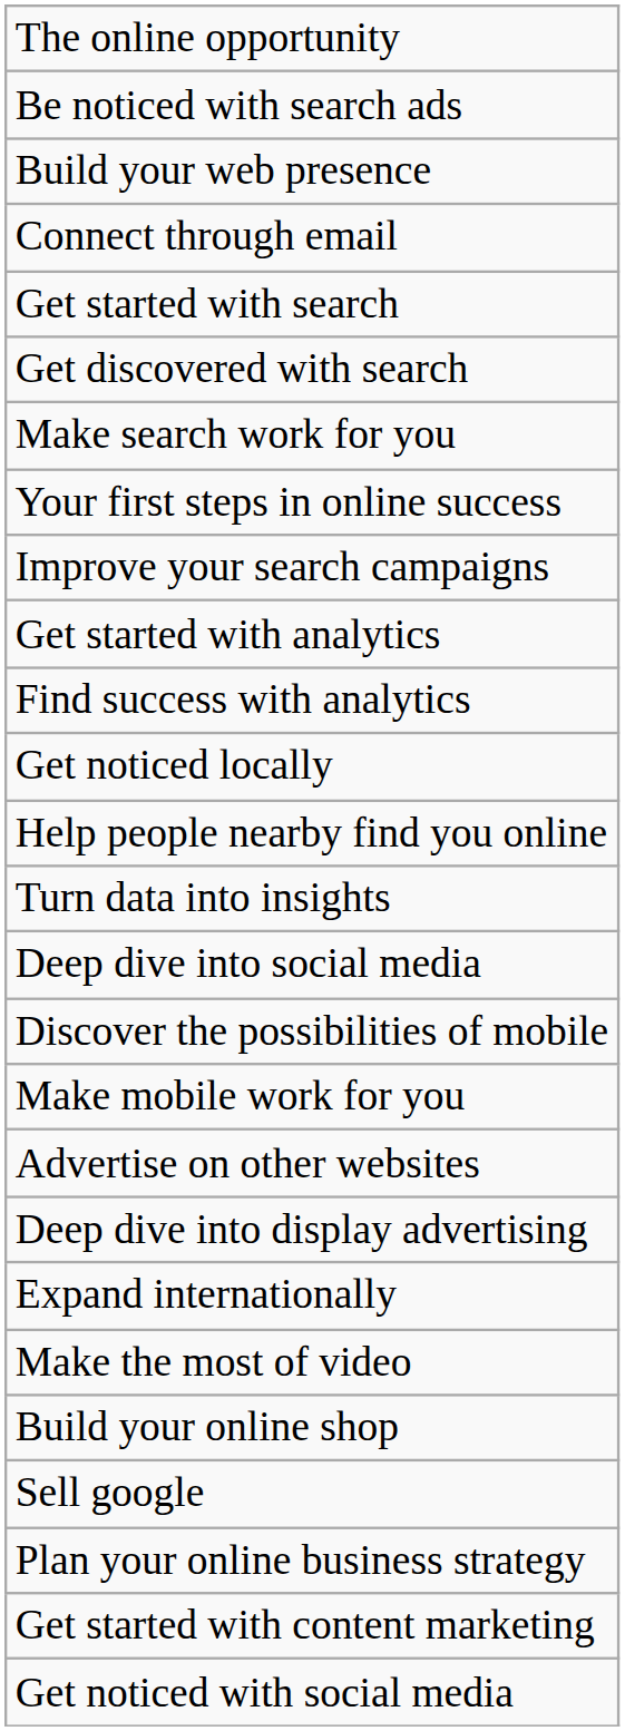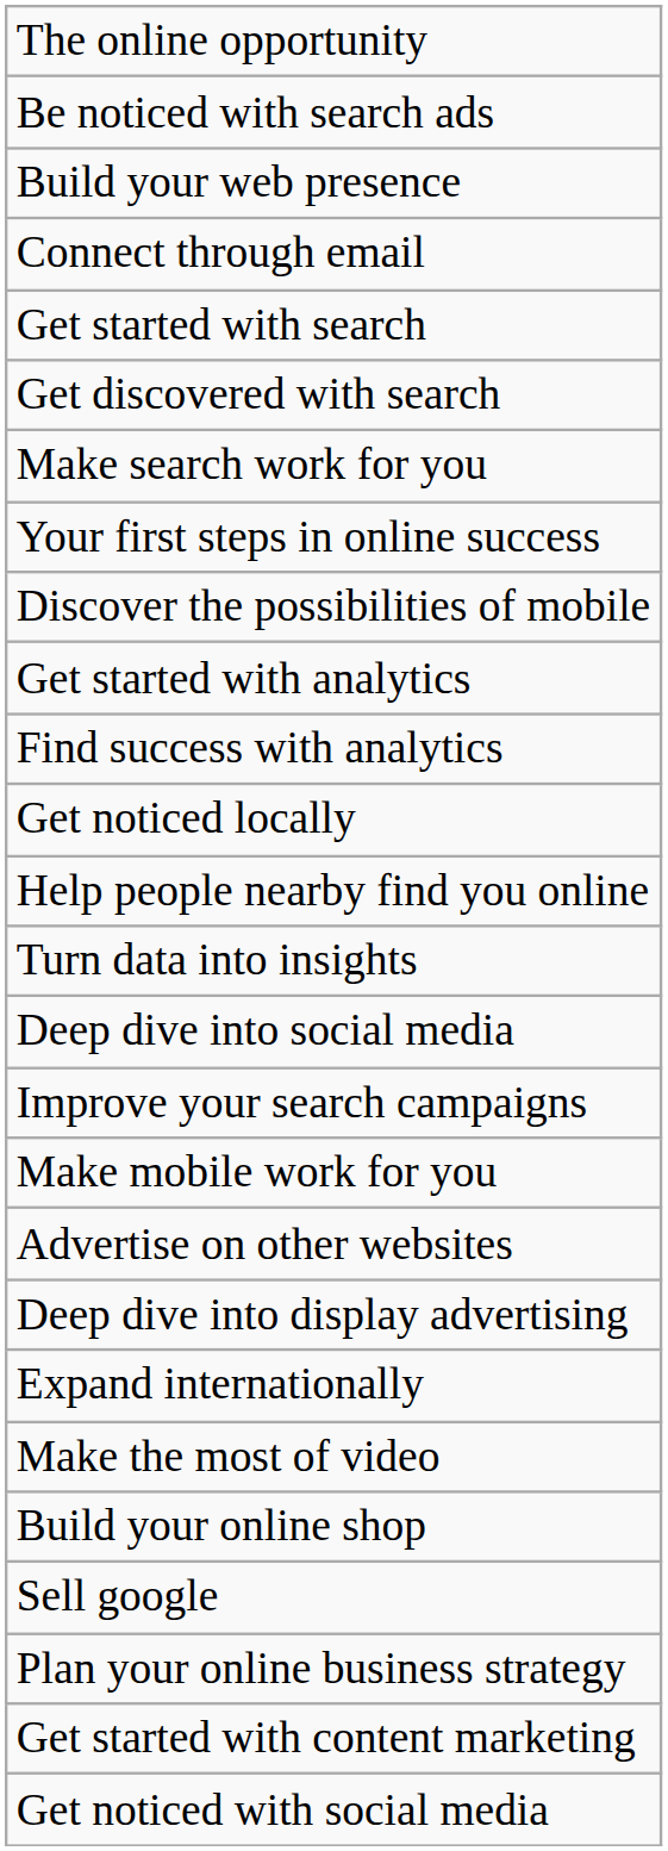row 9 | column 1: Improve your search campaigns -> Discover the possibilities of mobile
row 16 | column 1: Discover the possibilities of mobile -> Improve your search campaigns
